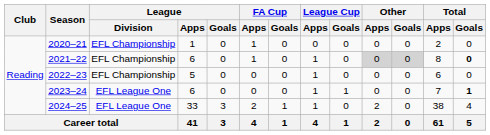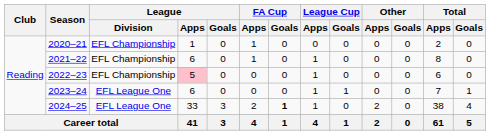2021–22 | Other / Apps: lightgrey background -> no background
2021–22 | Other / Goals: lightgrey background -> no background
2021–22 | Total / Goals: bold -> normal
2022–23 | League / Apps: no background -> pink background
2023–24 | Total / Goals: bold -> normal
2024–25 | FA Cup / Goals: normal -> bold
